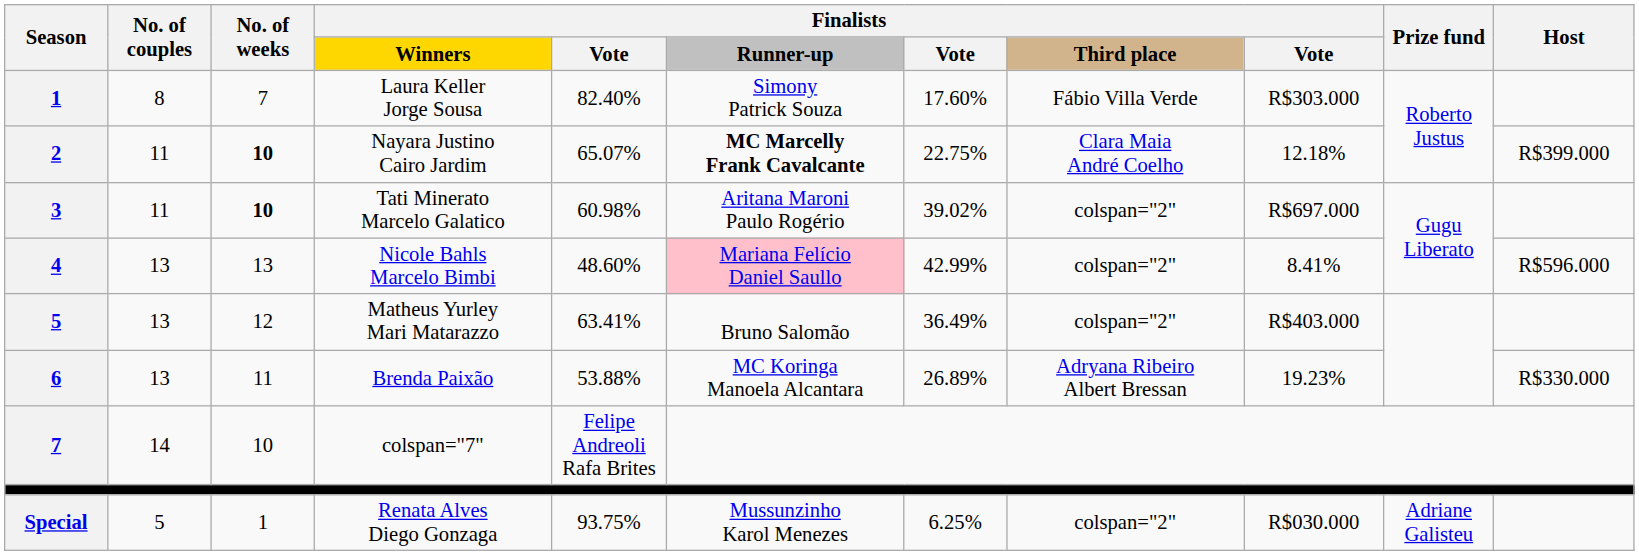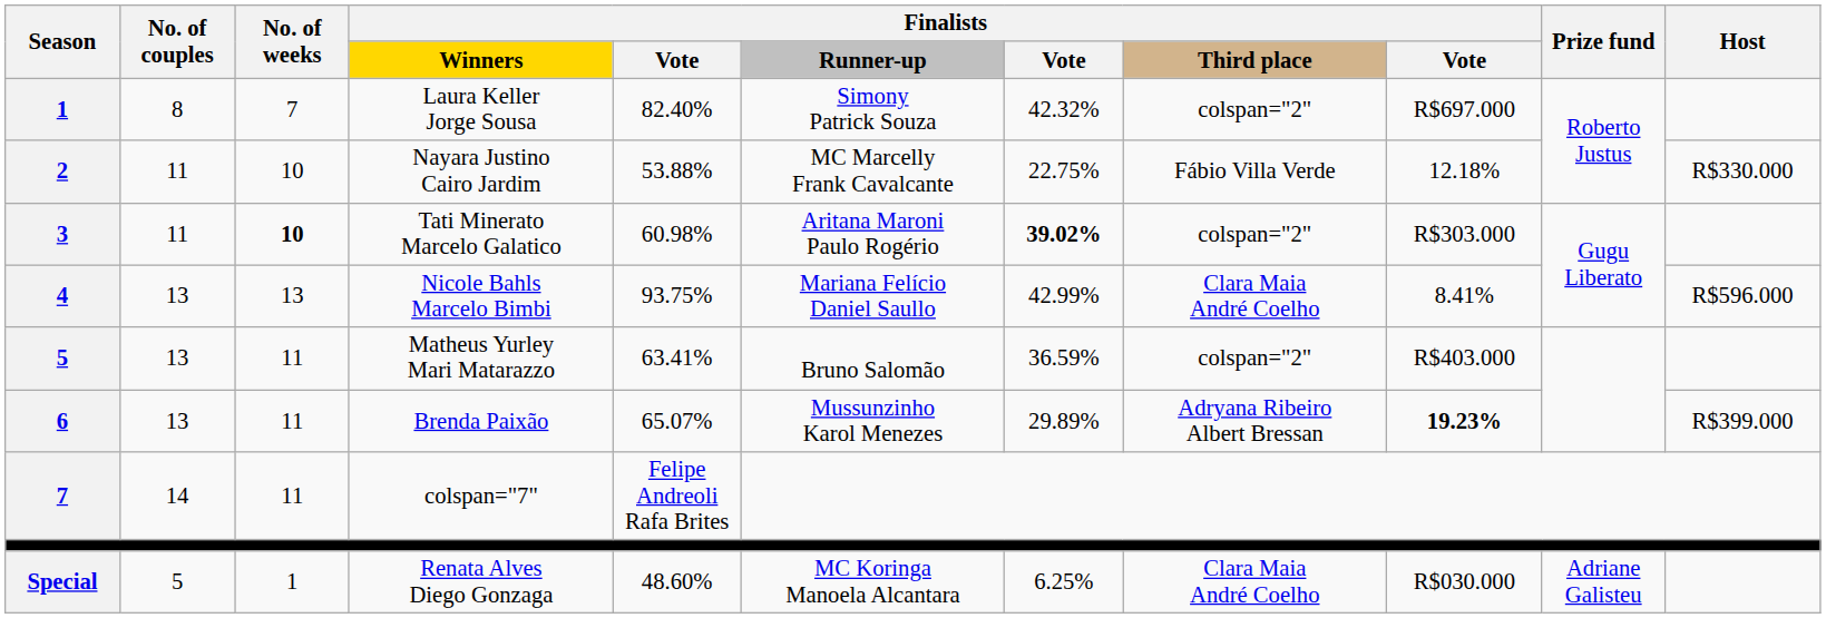Laura Keller Jorge Sousa | column 7: 17.60% -> 42.32%
Laura Keller Jorge Sousa | column 8: Fábio Villa Verde -> colspan="2"
Laura Keller Jorge Sousa | column 9: R$303.000 -> R$697.000
Nayara Justino Cairo Jardim | No. of weeks: bold -> normal
Nayara Justino Cairo Jardim | column 5: 65.07% -> 53.88%
Nayara Justino Cairo Jardim | column 6: bold -> normal
Nayara Justino Cairo Jardim | column 8: Clara Maia André Coelho -> Fábio Villa Verde
Nayara Justino Cairo Jardim | Host: R$399.000 -> R$330.000
Tati Minerato Marcelo Galatico | column 7: normal -> bold
Tati Minerato Marcelo Galatico | column 9: R$697.000 -> R$303.000
Nicole Bahls Marcelo Bimbi | column 5: 48.60% -> 93.75%
Nicole Bahls Marcelo Bimbi | column 6: pink background -> no background
Nicole Bahls Marcelo Bimbi | column 8: colspan="2" -> Clara Maia André Coelho
Matheus Yurley Mari Matarazzo | No. of weeks: 12 -> 11
Matheus Yurley Mari Matarazzo | column 7: 36.49% -> 36.59%
Brenda Paixão | column 5: 53.88% -> 65.07%
Brenda Paixão | column 6: MC Koringa Manoela Alcantara -> Mussunzinho Karol Menezes
Brenda Paixão | column 7: 26.89% -> 29.89%
Brenda Paixão | column 9: normal -> bold
Brenda Paixão | Host: R$330.000 -> R$399.000
colspan="7" | No. of weeks: 10 -> 11
Renata Alves Diego Gonzaga | column 5: 93.75% -> 48.60%
Renata Alves Diego Gonzaga | column 6: Mussunzinho Karol Menezes -> MC Koringa Manoela Alcantara
Renata Alves Diego Gonzaga | column 8: colspan="2" -> Clara Maia André Coelho
